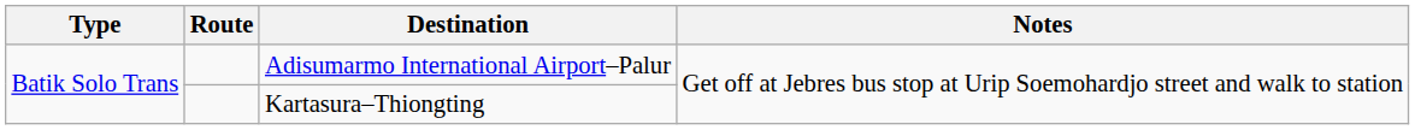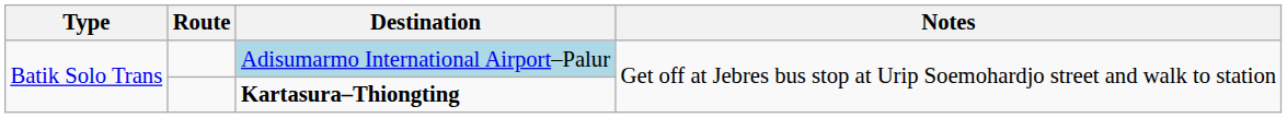Adisumarmo International Airport–Palur | Destination: no background -> lightblue background
Kartasura–Thiongting | Destination: normal -> bold
